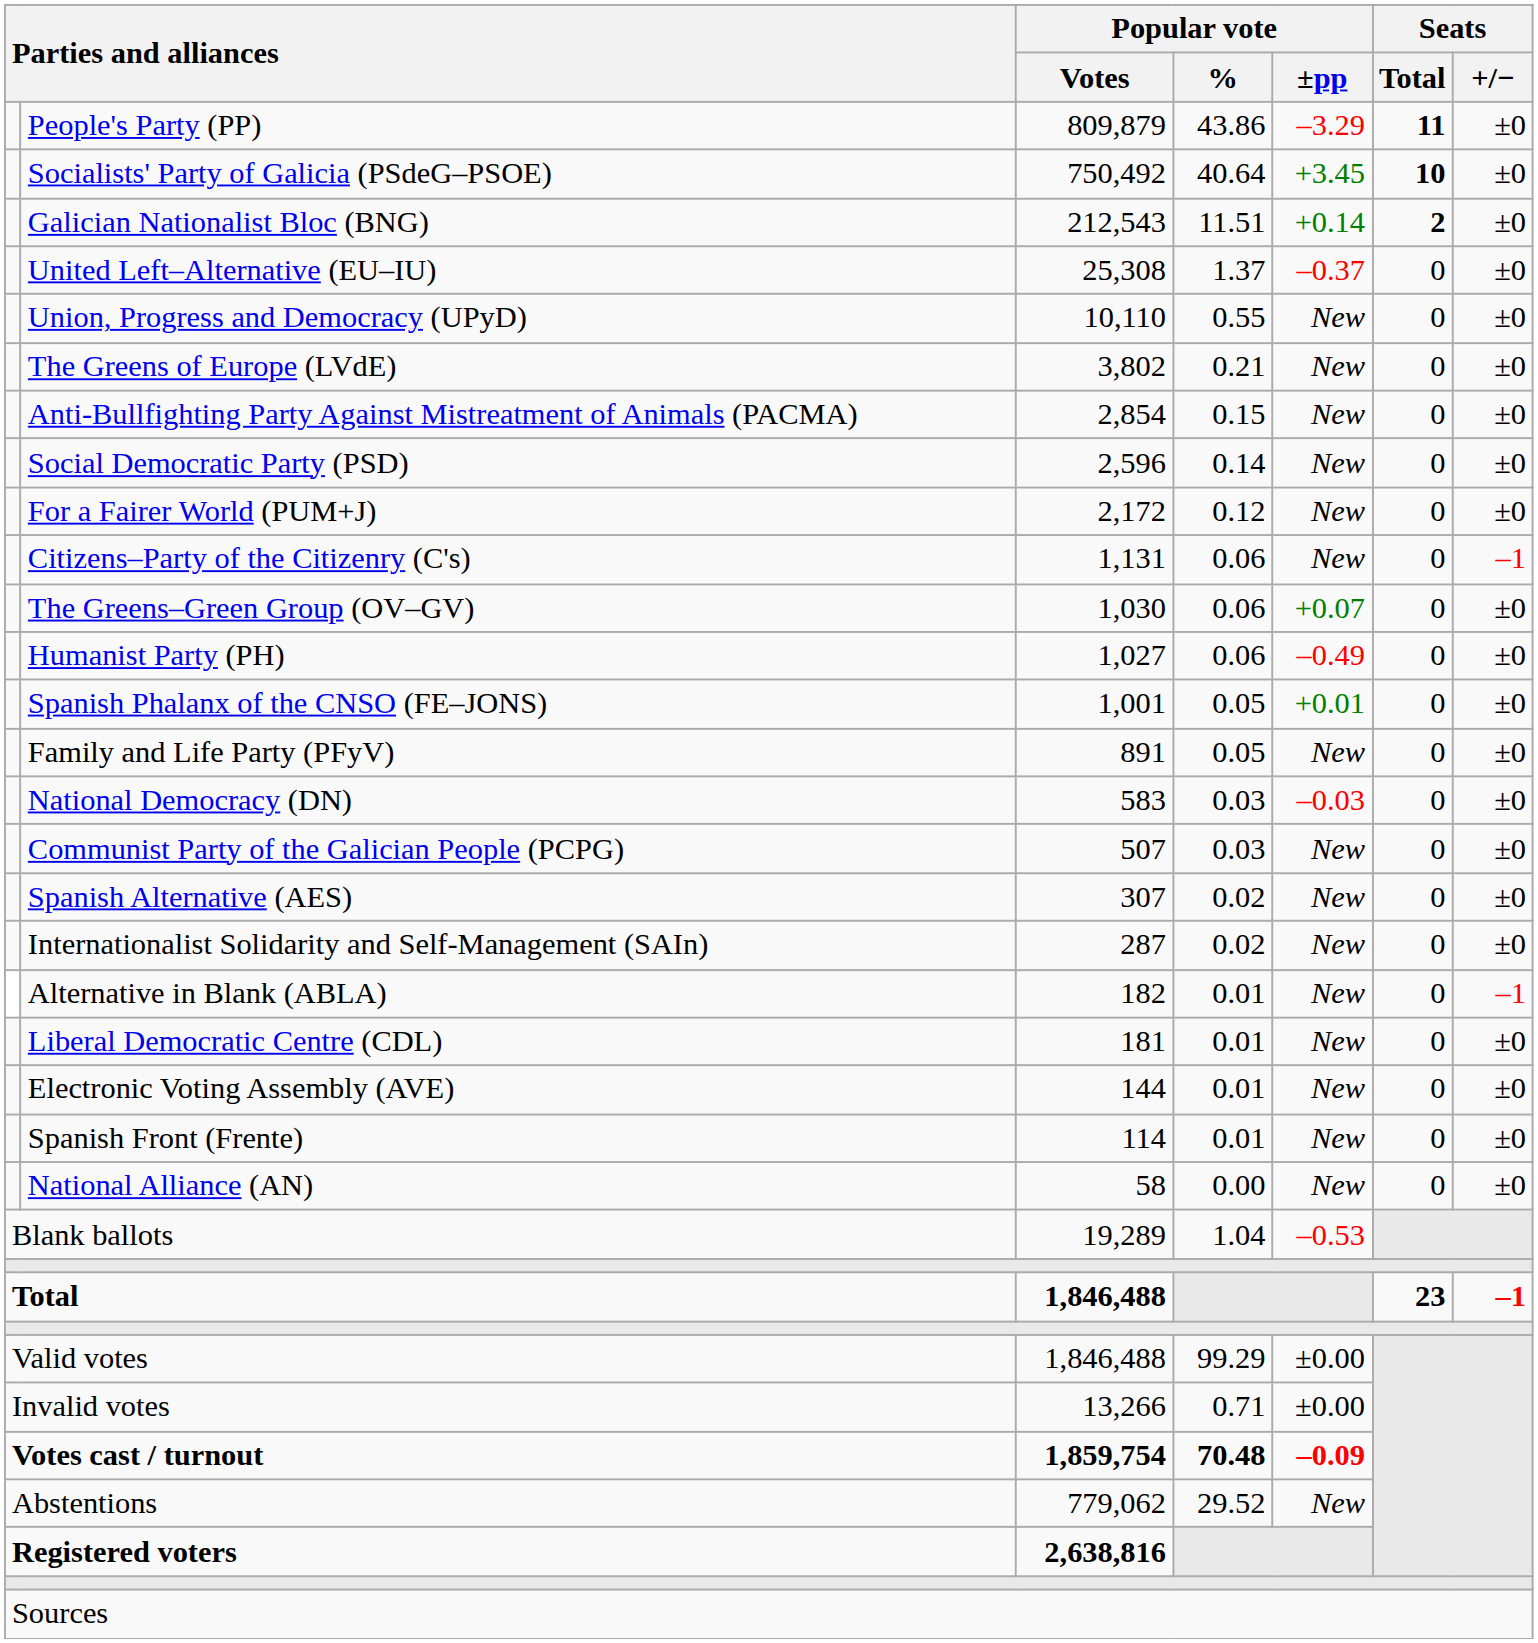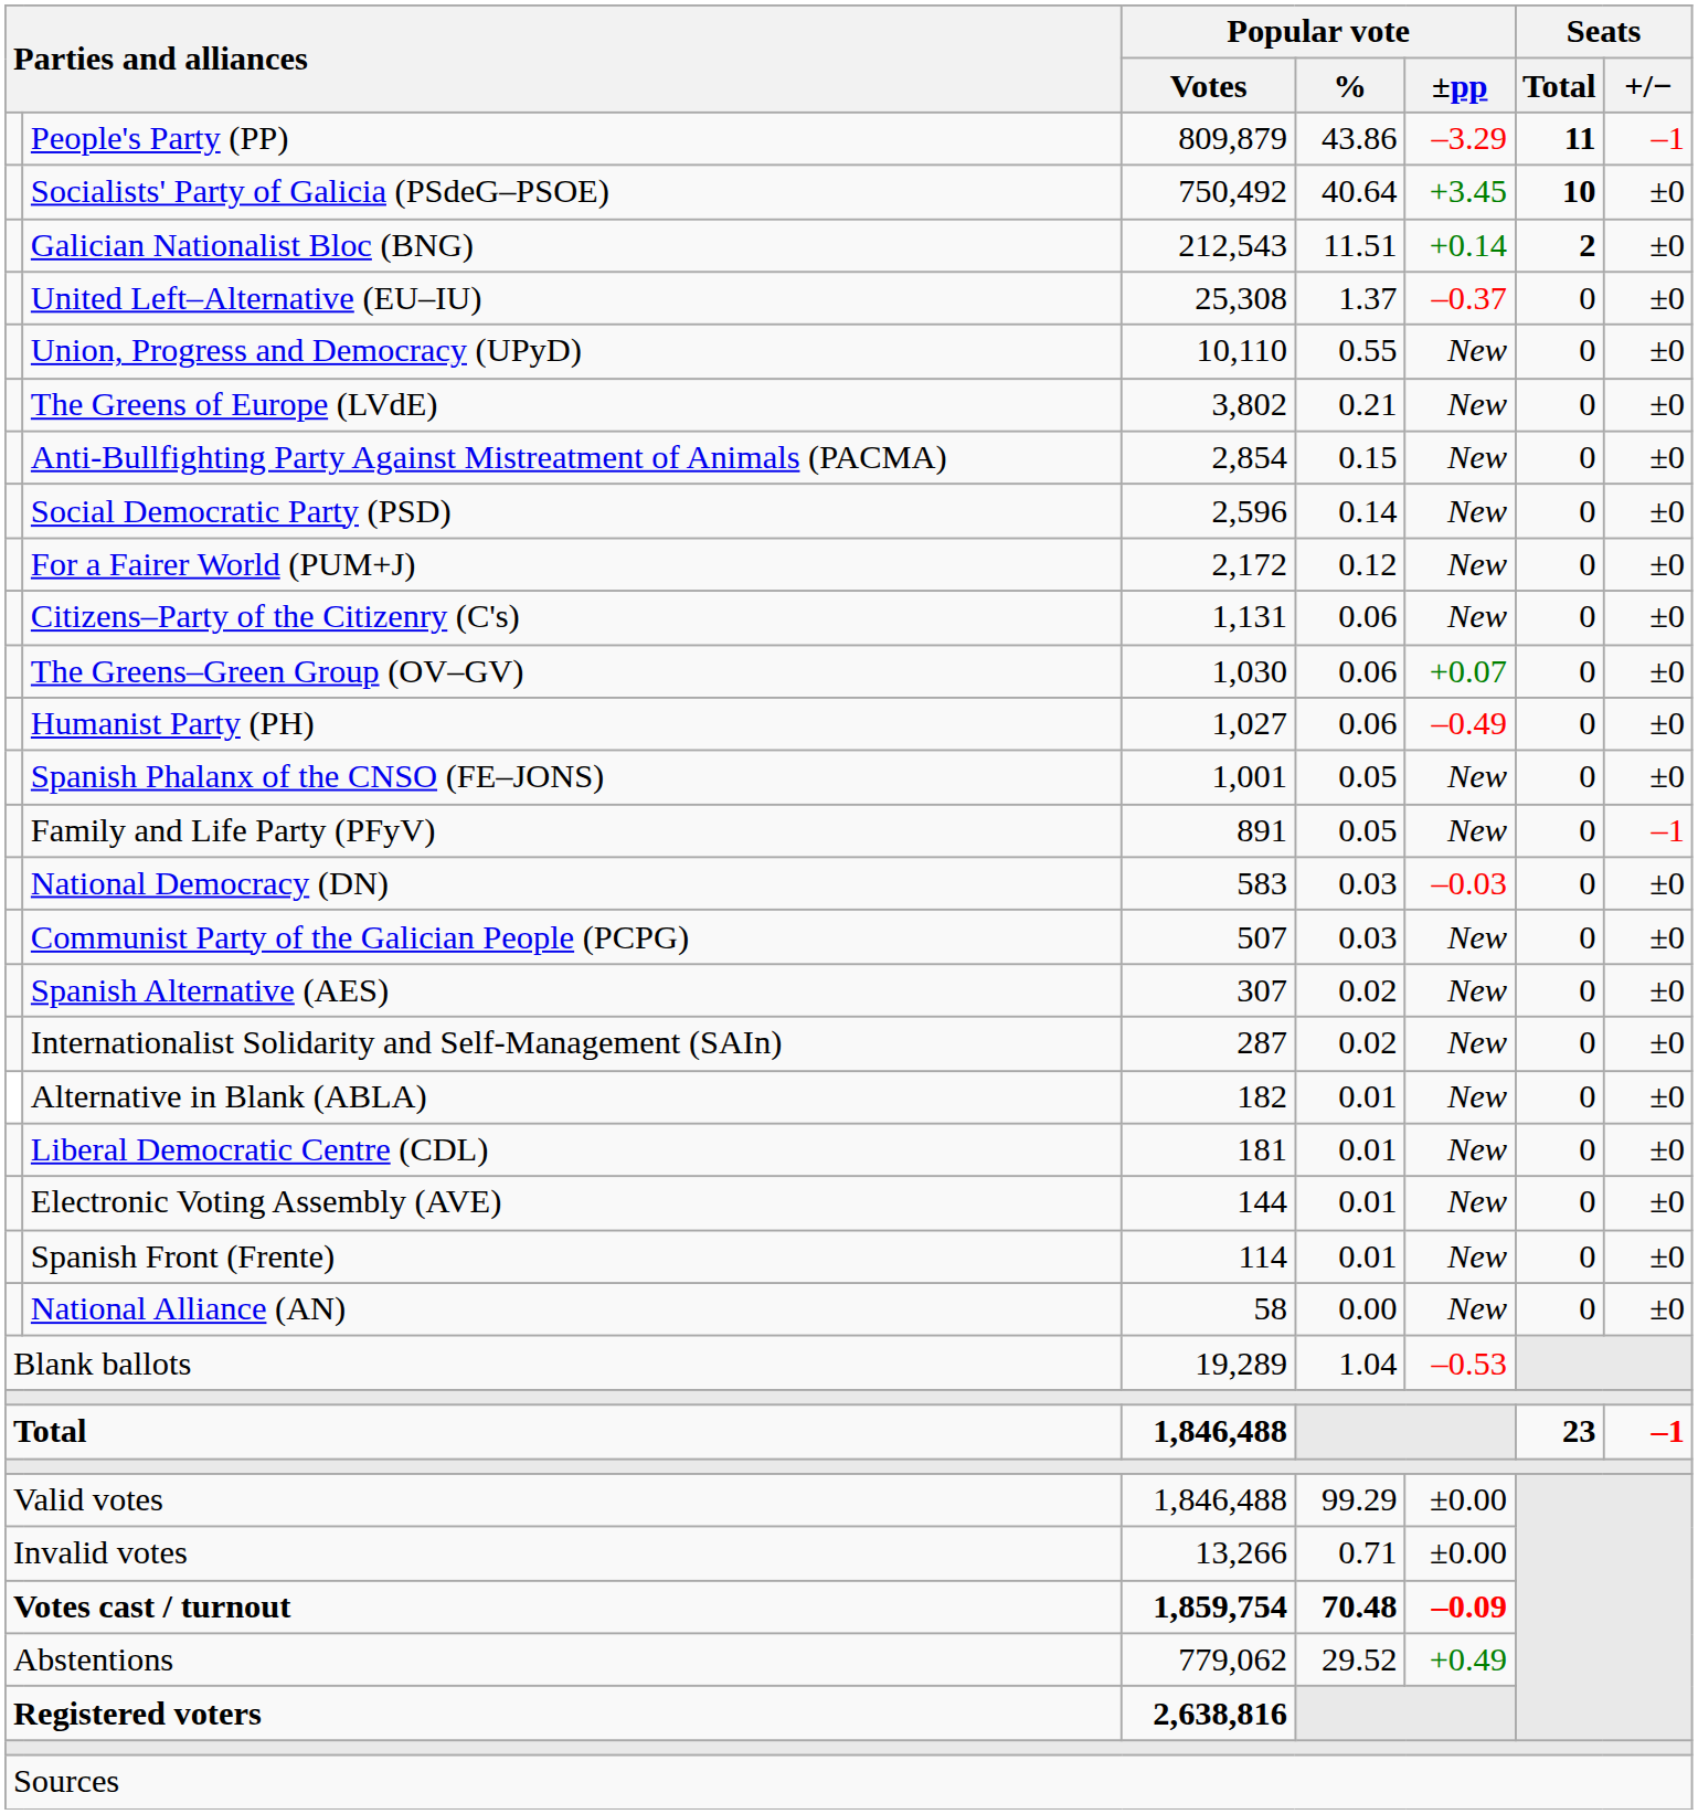People's Party (PP) | Seats / +/−: ±0 -> –1
Citizens–Party of the Citizenry (C's) | Seats / +/−: –1 -> ±0
Spanish Phalanx of the CNSO (FE–JONS) | Popular vote / ±pp: +0.01 -> New
Family and Life Party (PFyV) | Seats / +/−: ±0 -> –1
Alternative in Blank (ABLA) | Seats / +/−: –1 -> ±0
Abstentions | Popular vote / ±pp: New -> +0.49
